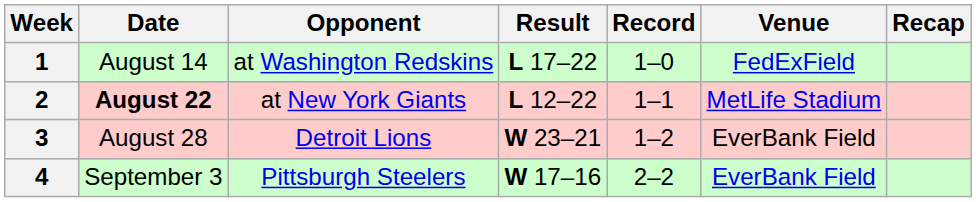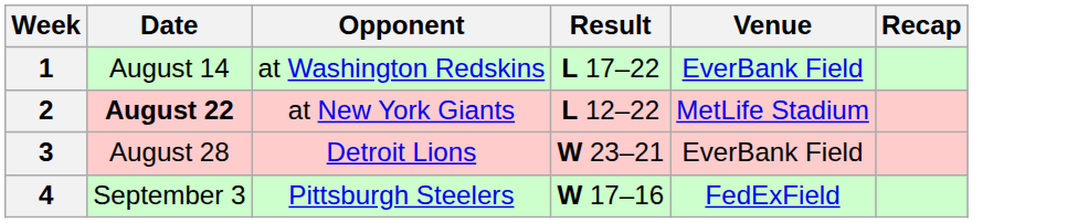- column: Record | 1–0 | 1–1 | 1–2 | 2–2
1 | Venue: FedExField -> EverBank Field
4 | Venue: EverBank Field -> FedExField
